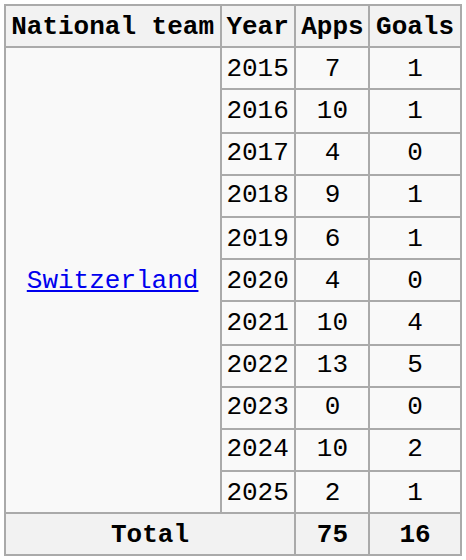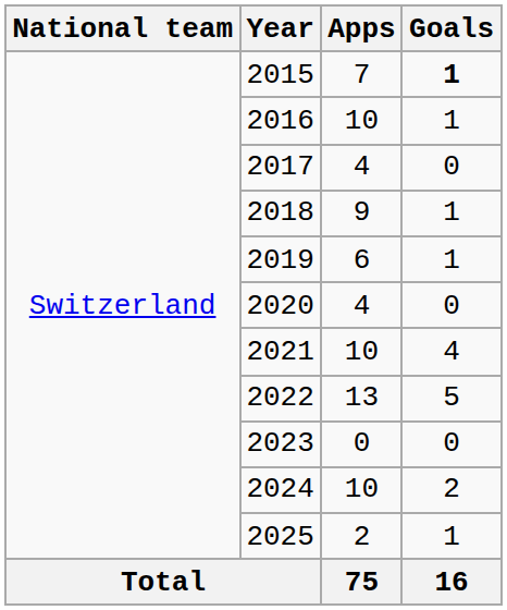2015 | Goals: normal -> bold
